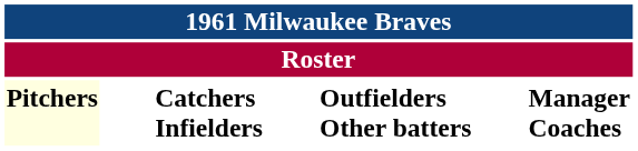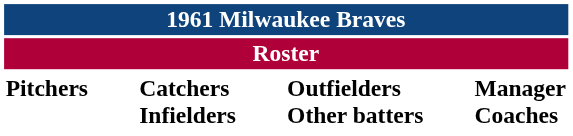Pitchers | column 1: lightyellow background -> no background
